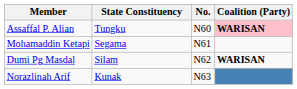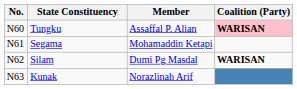columns swapped: No. <-> Member
